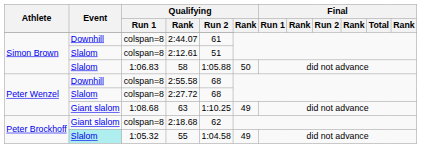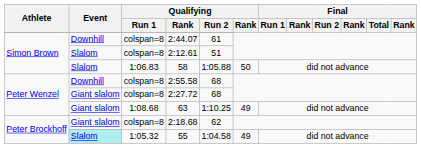2:27.72 | Event: Slalom -> Giant slalom
